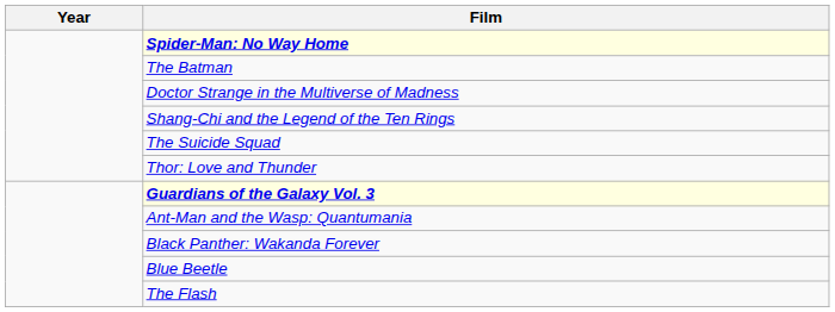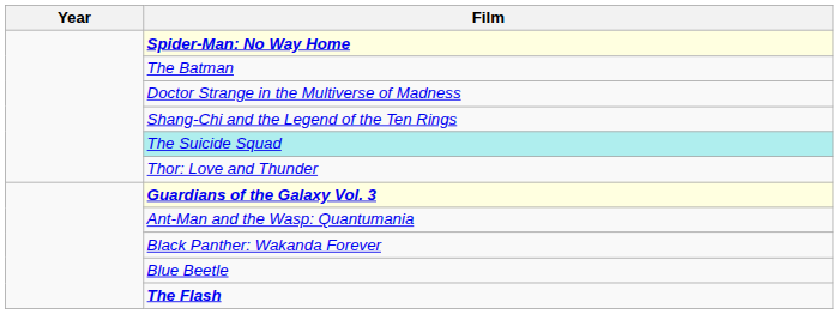The Suicide Squad | Film: no background -> paleturquoise background
The Flash | Film: normal -> bold
